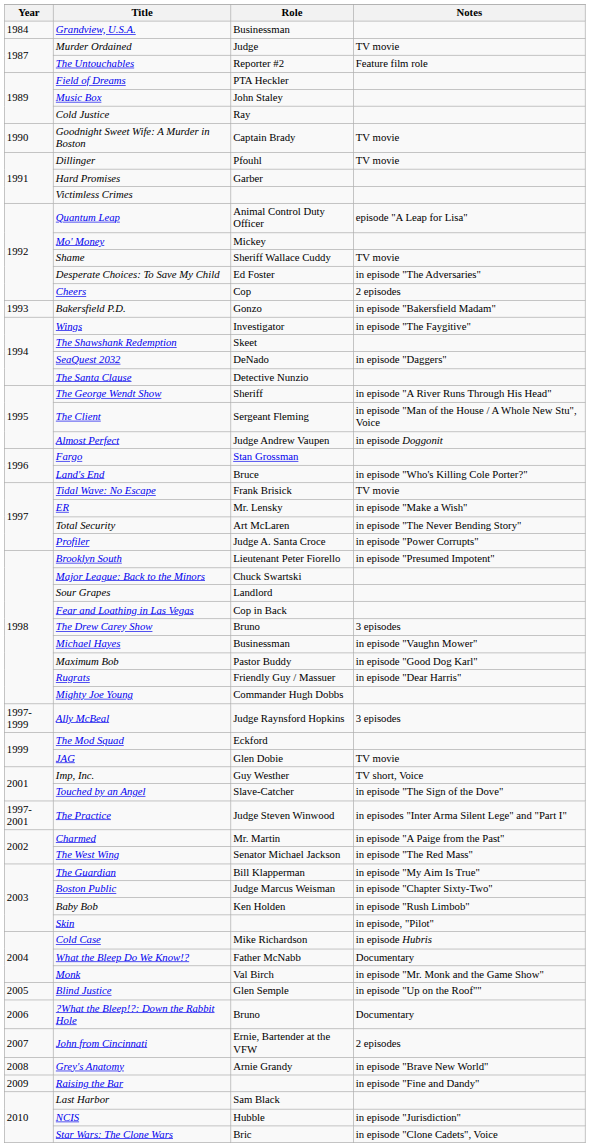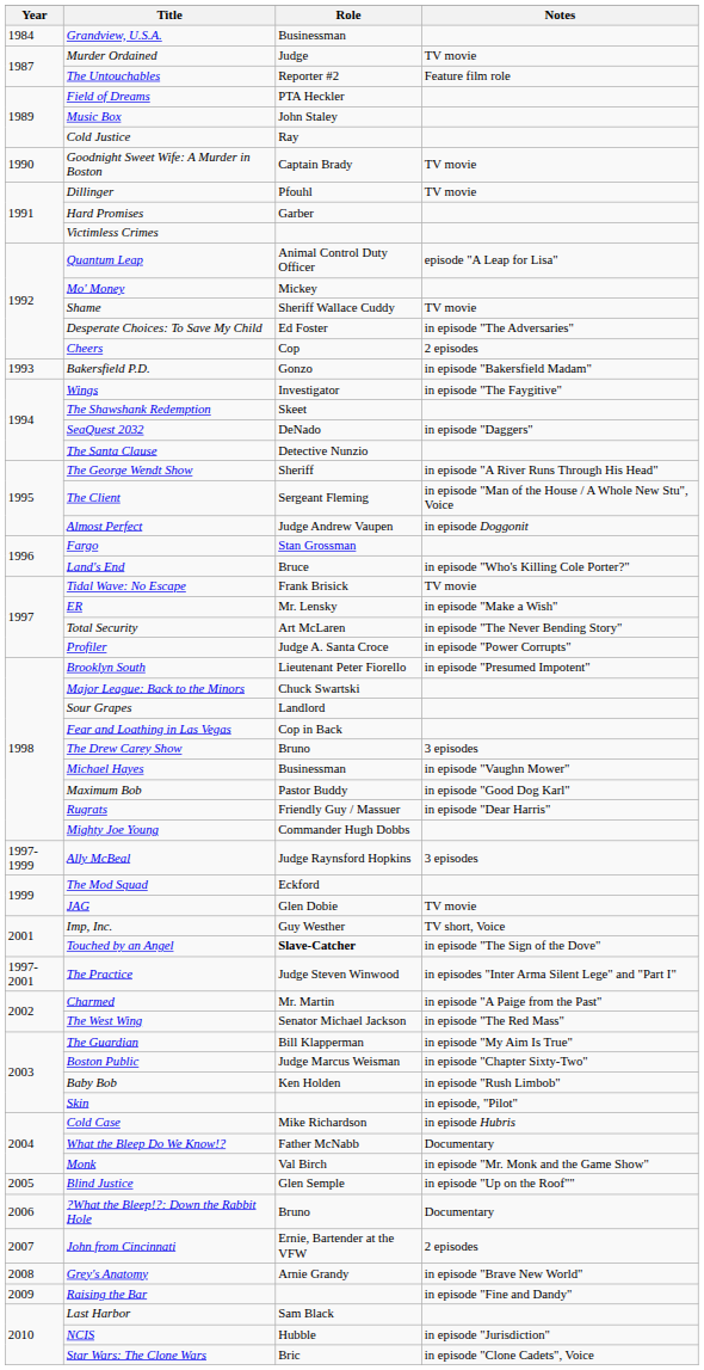Touched by an Angel | Role: normal -> bold
